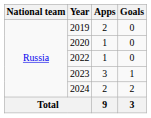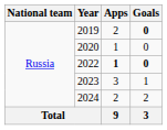2019 | Goals: normal -> bold
2022 | Apps: normal -> bold
2022 | Goals: normal -> bold
